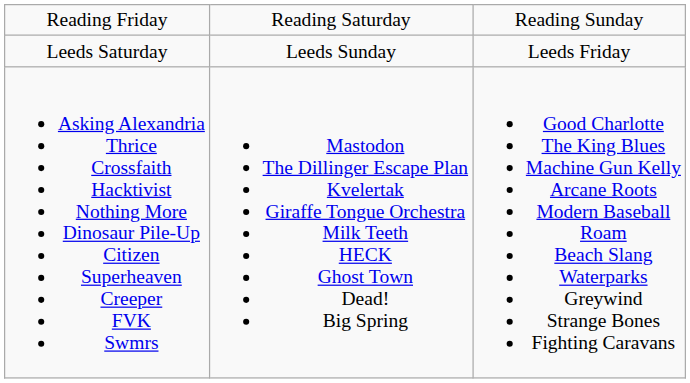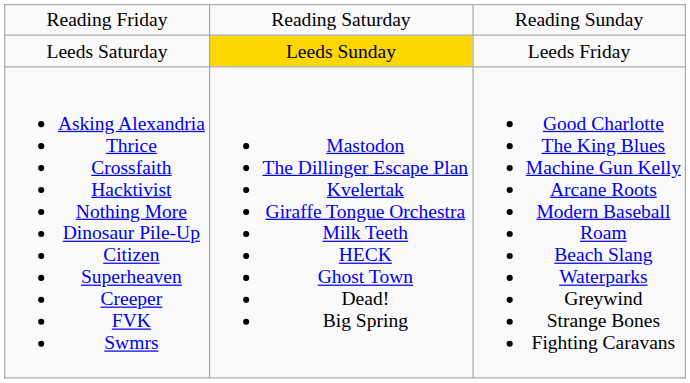Leeds Saturday | column 2: no background -> gold background
